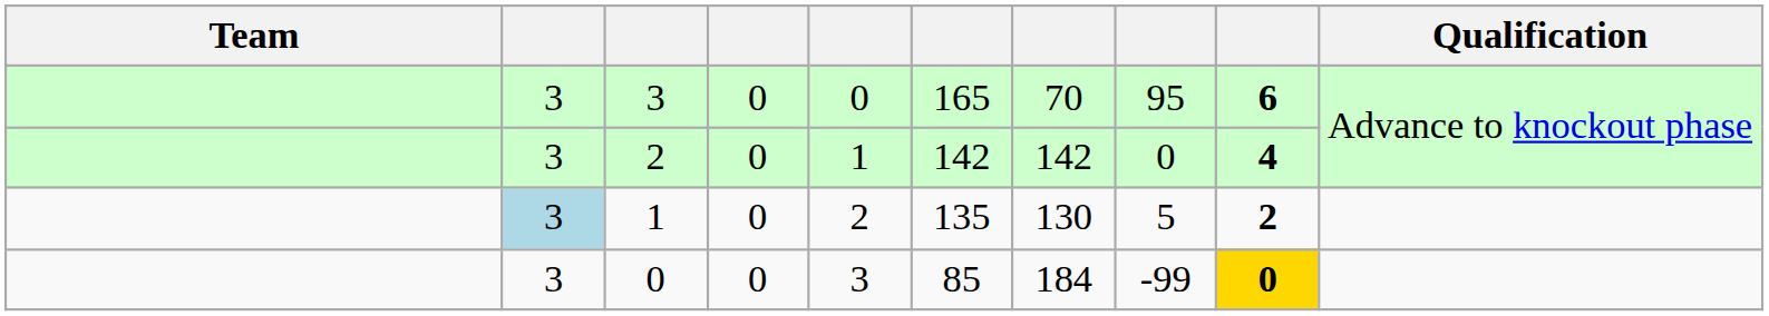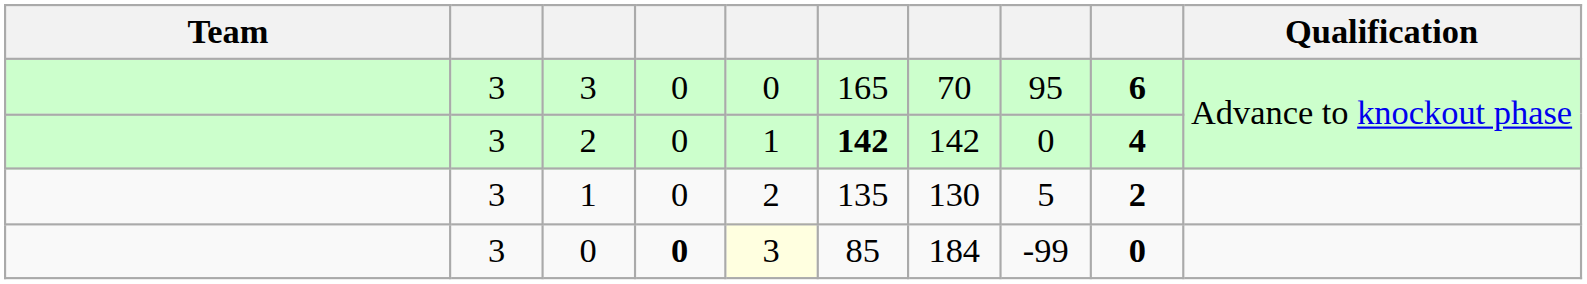row 3 | column 6: normal -> bold
row 4 | column 2: lightblue background -> no background
row 5 | column 4: normal -> bold
row 5 | column 5: no background -> lightyellow background
row 5 | column 9: gold background -> no background
